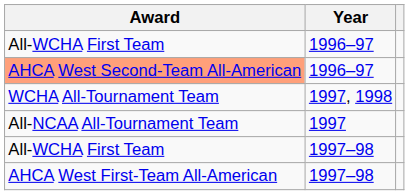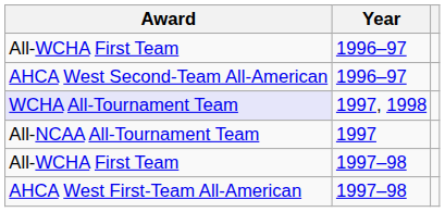row 3 | Award: lightsalmon background -> no background
row 4 | Award: no background -> lavender background
